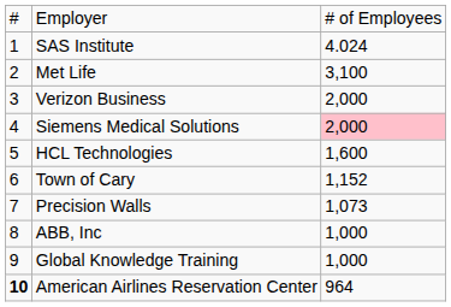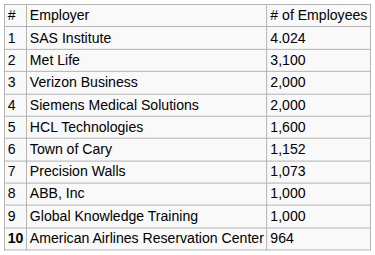Siemens Medical Solutions | column 3: pink background -> no background
